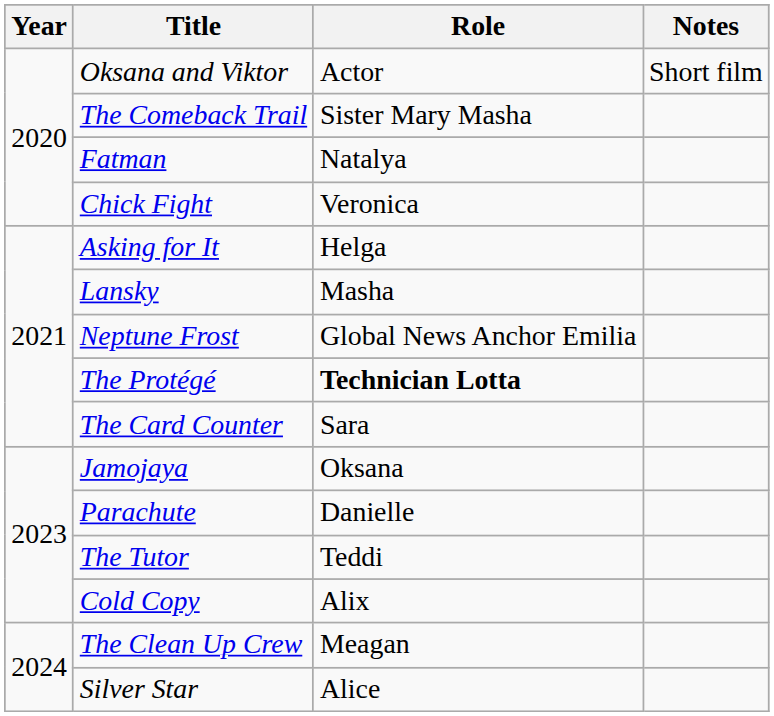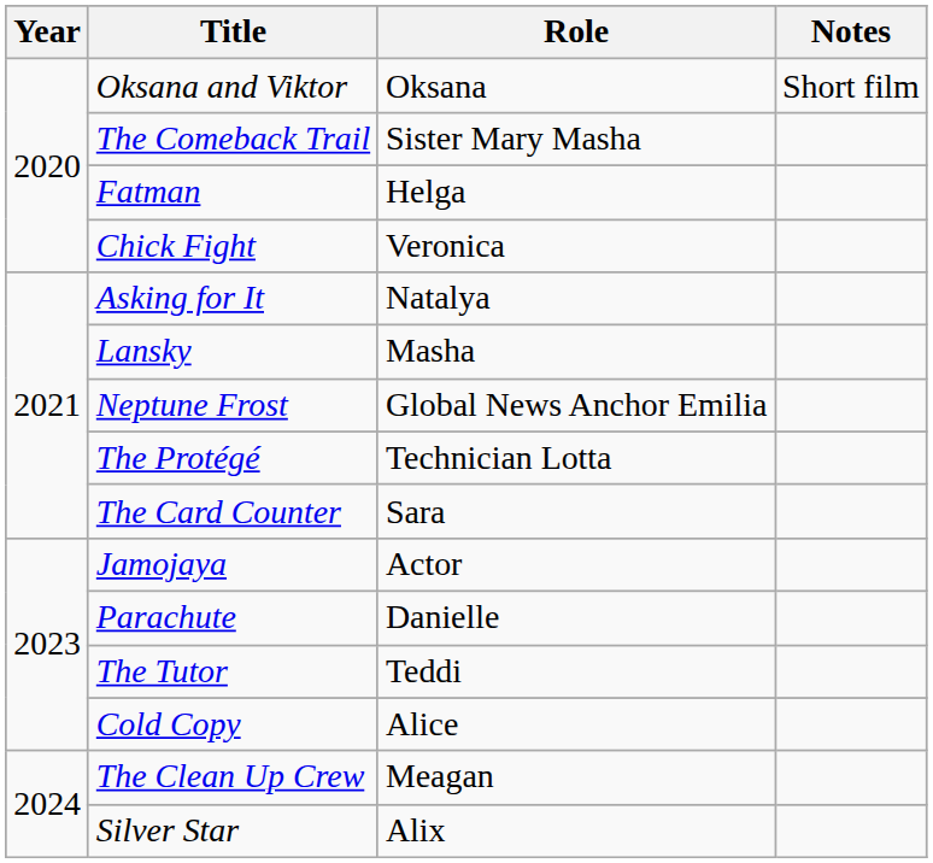Oksana and Viktor | Role: Actor -> Oksana
Fatman | Role: Natalya -> Helga
Asking for It | Role: Helga -> Natalya
The Protégé | Role: bold -> normal
Jamojaya | Role: Oksana -> Actor
Cold Copy | Role: Alix -> Alice
Silver Star | Role: Alice -> Alix
